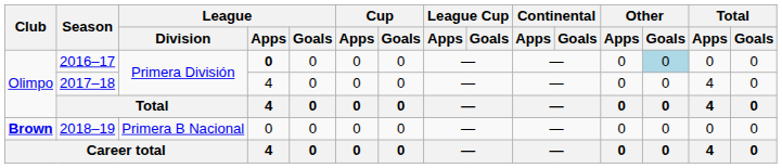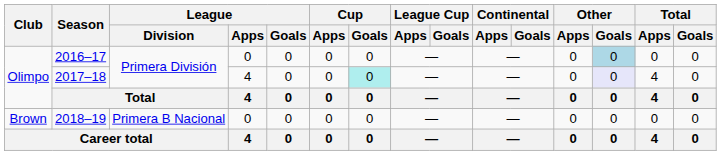2016–17 | League / Apps: bold -> normal
2017–18 | Cup / Goals: no background -> paleturquoise background
2017–18 | Other / Goals: no background -> lavender background
2018–19 | Club: bold -> normal
